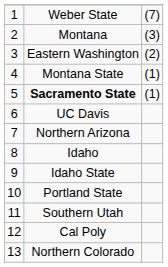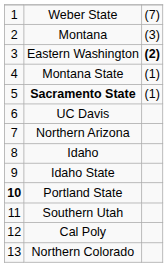Eastern Washington | column 3: normal -> bold
Portland State | column 1: normal -> bold
